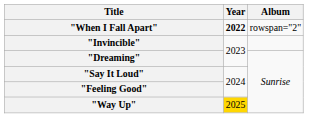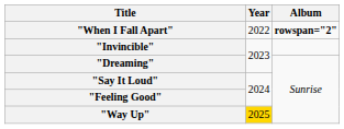"When I Fall Apart" | Year: bold -> normal
"When I Fall Apart" | Album: normal -> bold
